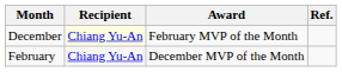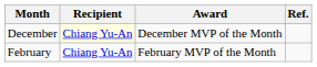December | Award: February MVP of the Month -> December MVP of the Month
February | Award: December MVP of the Month -> February MVP of the Month
